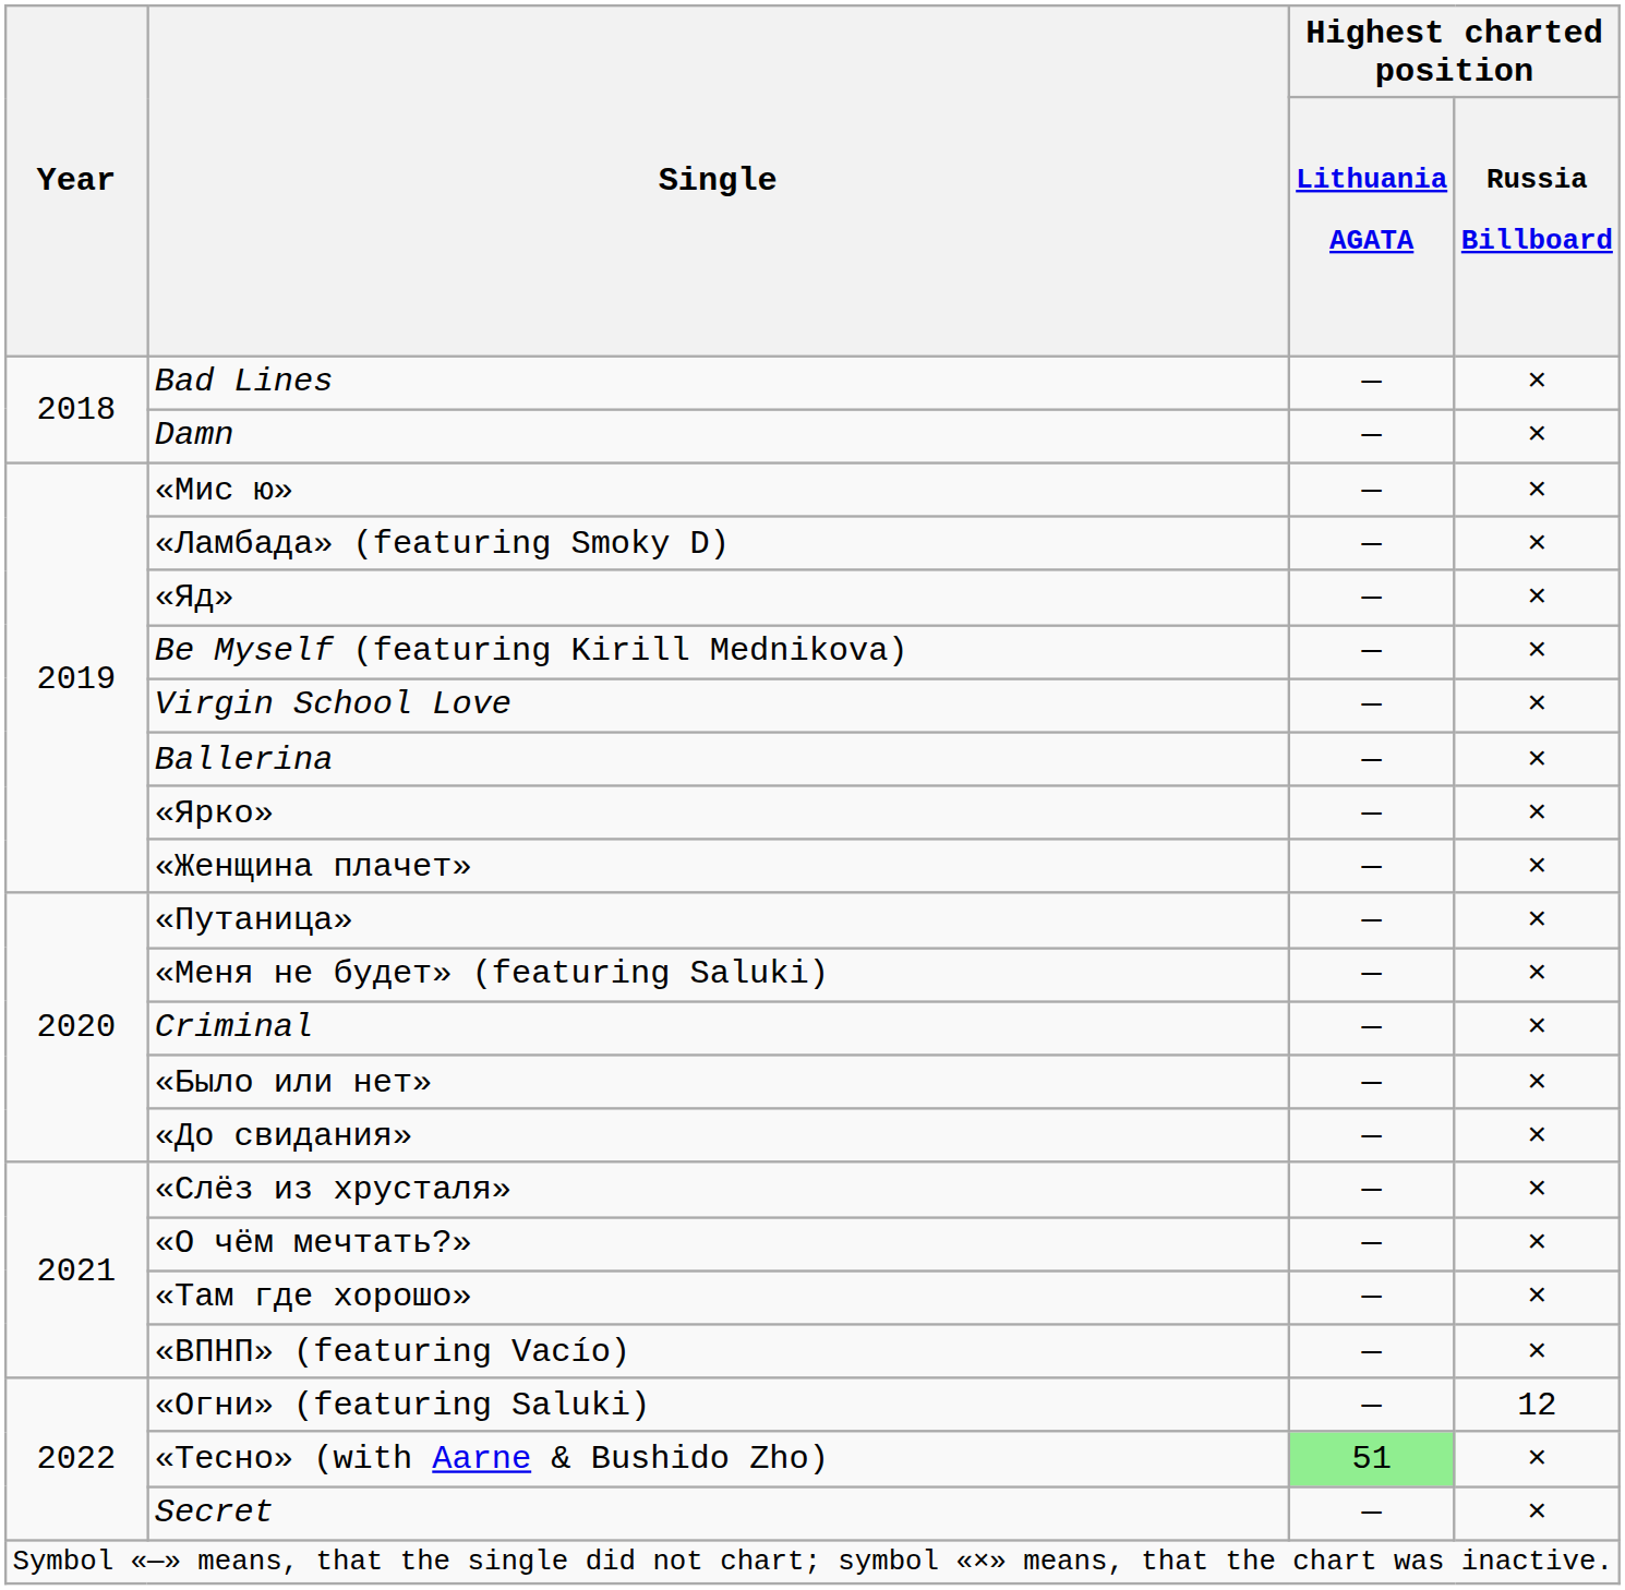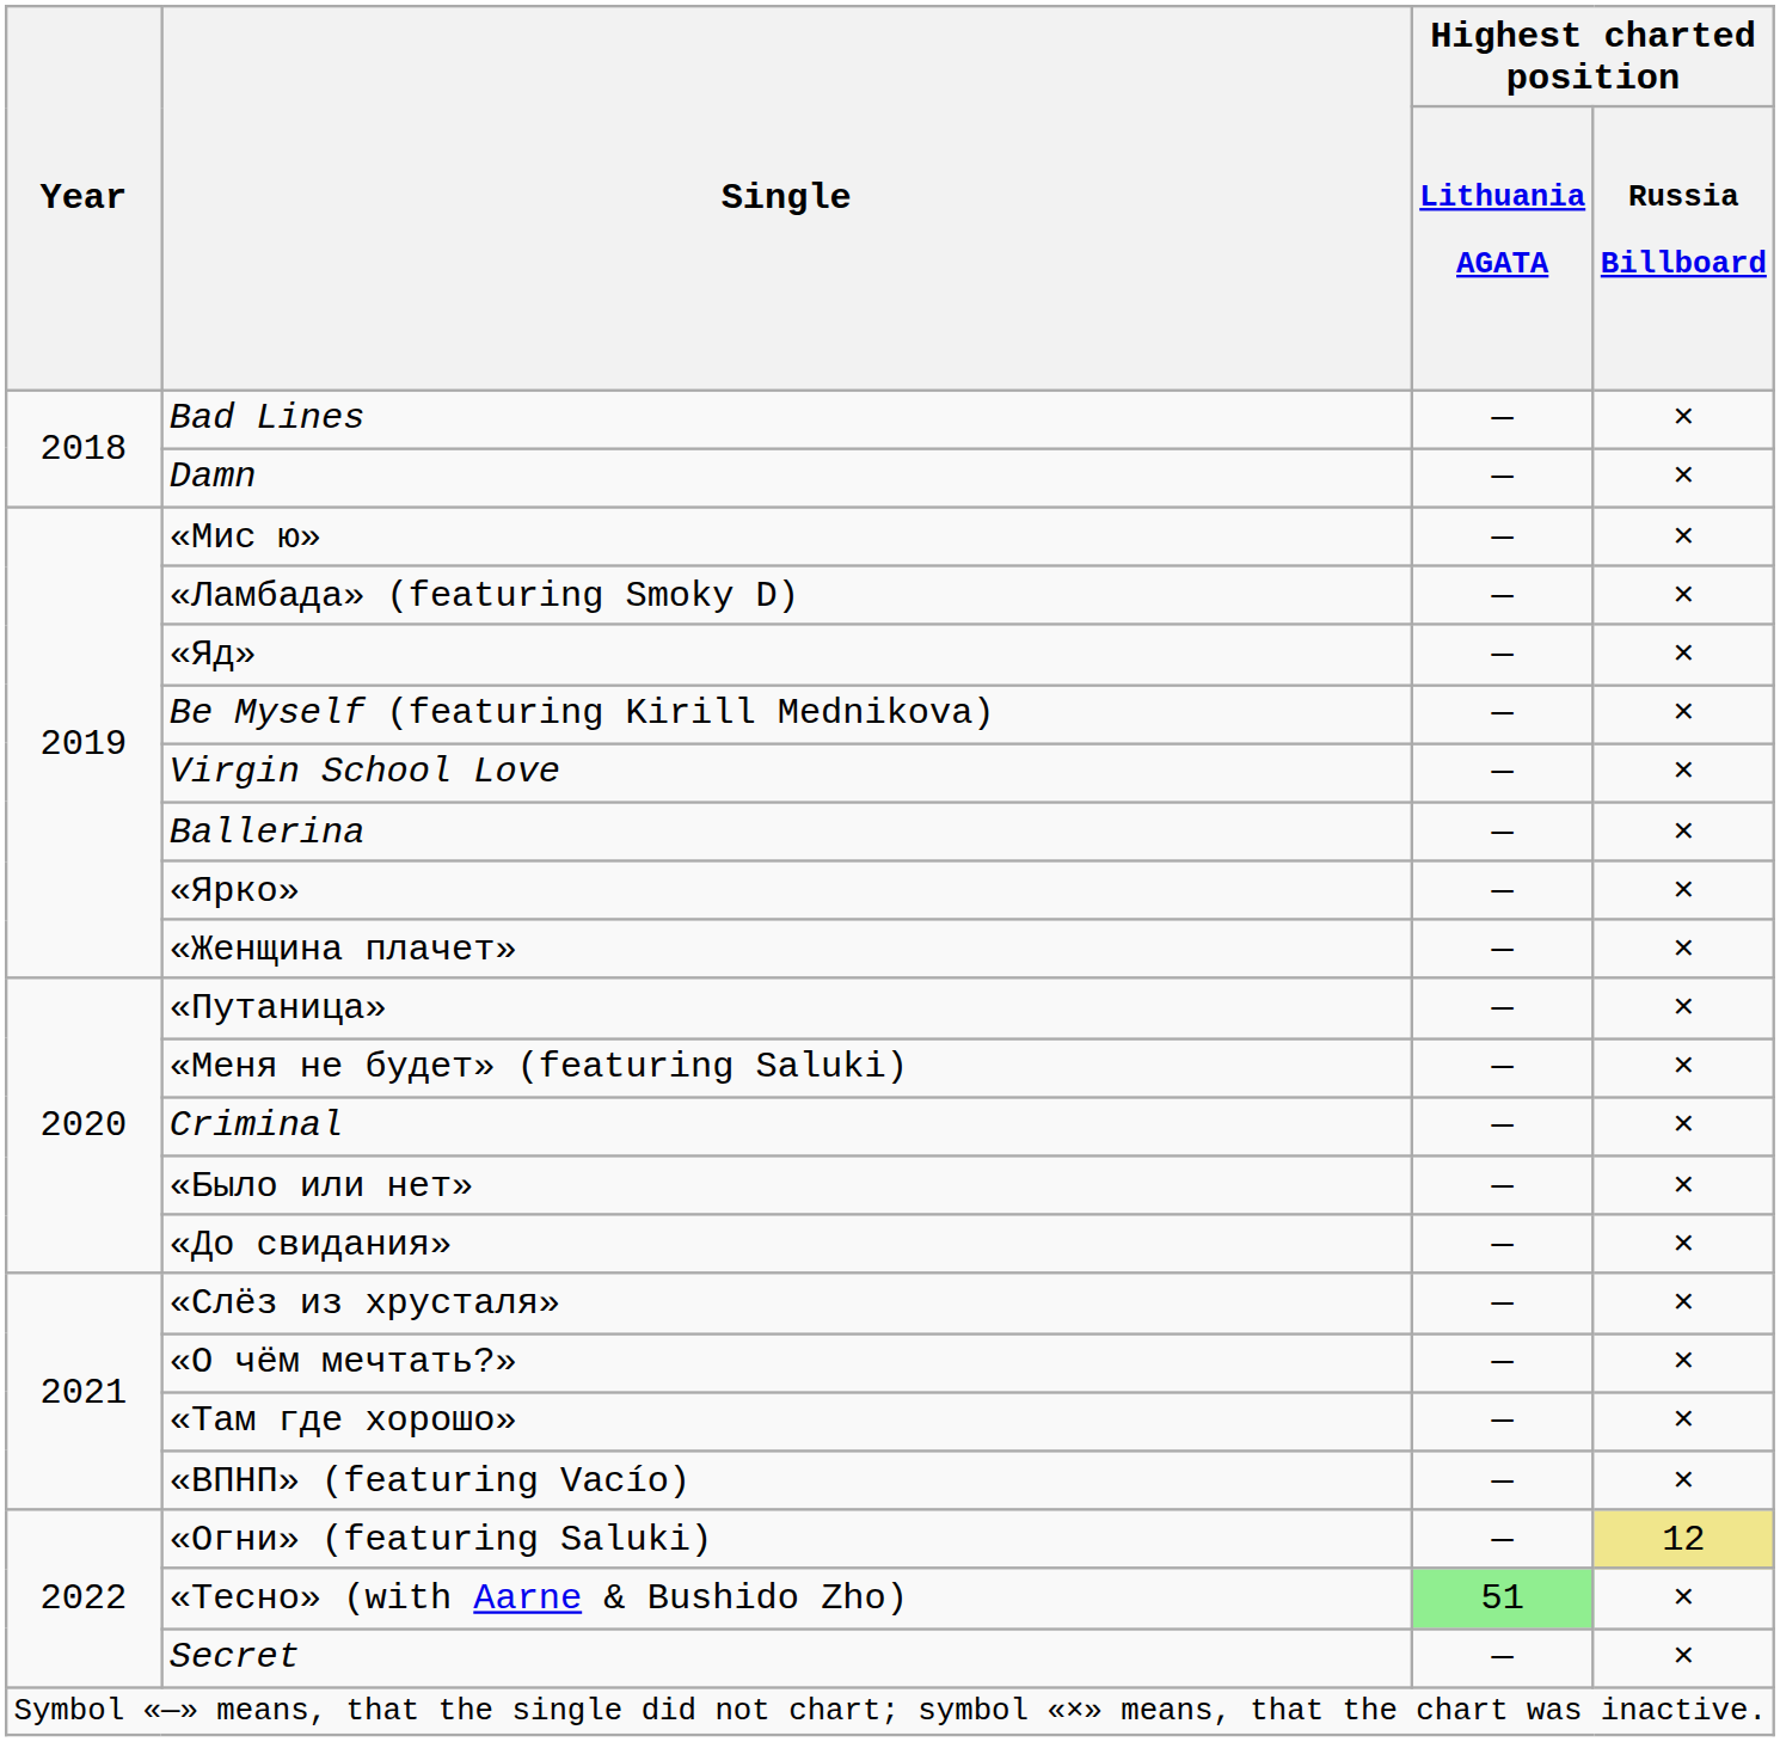«Огни» (featuring Saluki) | Highest charted position / Russia Billboard: no background -> khaki background
